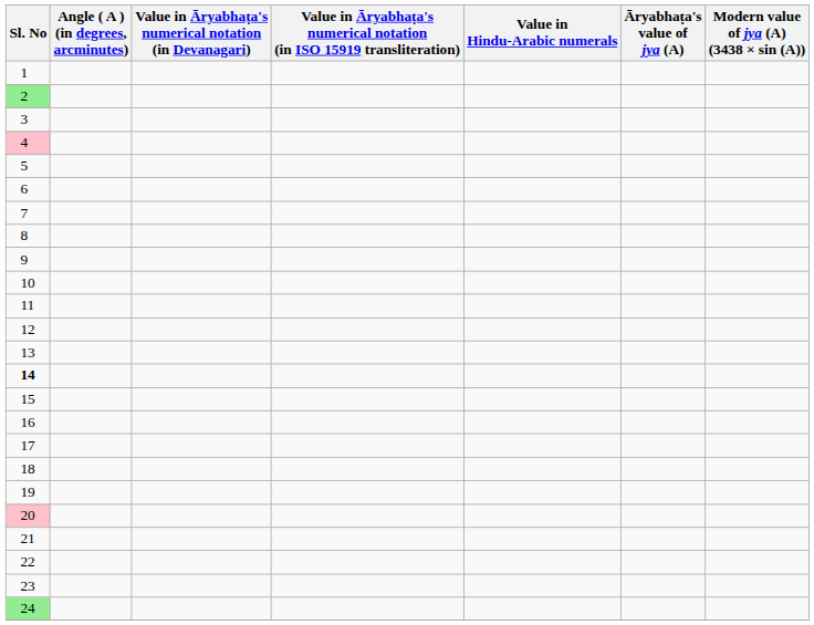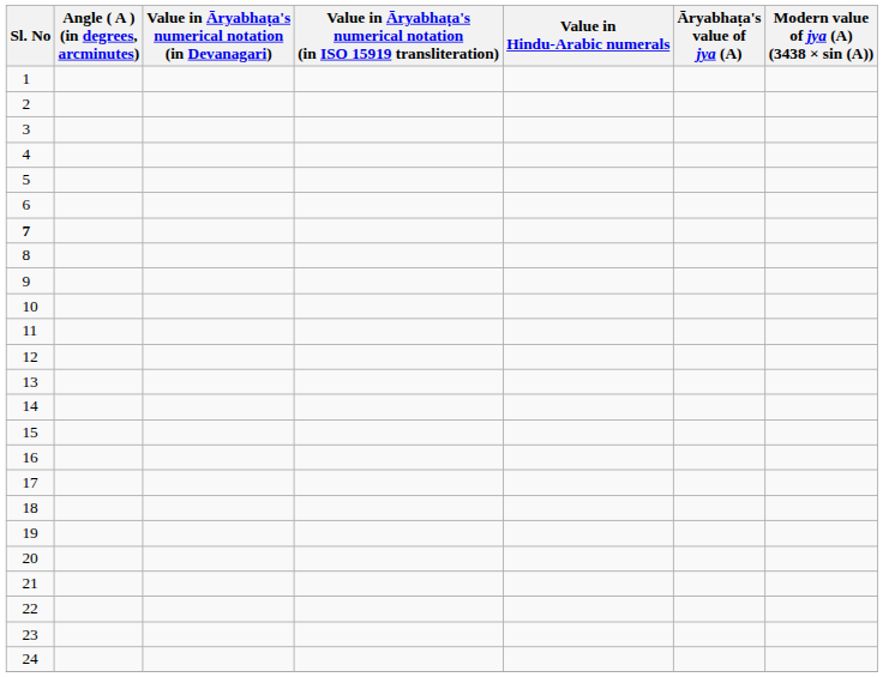2 | Sl. No: lightgreen background -> no background
4 | Sl. No: pink background -> no background
7 | Sl. No: normal -> bold
14 | Sl. No: bold -> normal
20 | Sl. No: pink background -> no background
24 | Sl. No: lightgreen background -> no background
